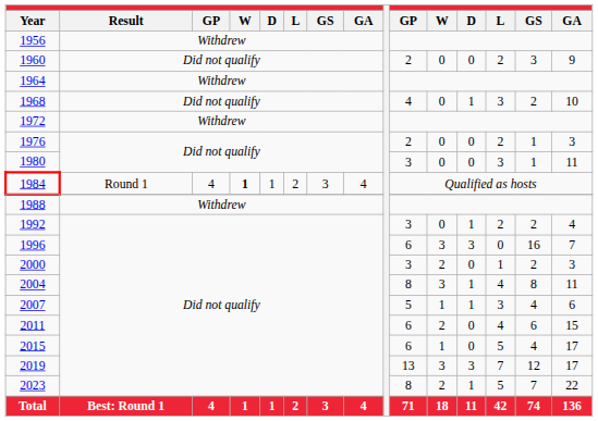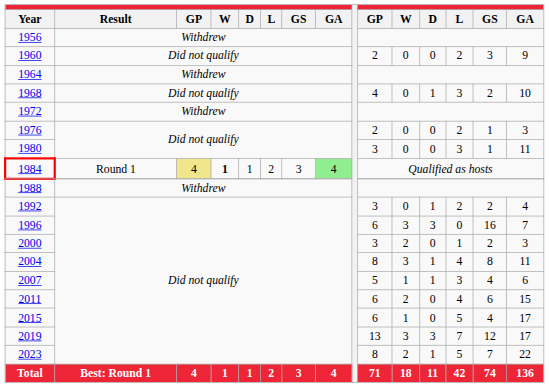1984 | column 3: no background -> khaki background
1984 | column 8: no background -> lightgreen background
